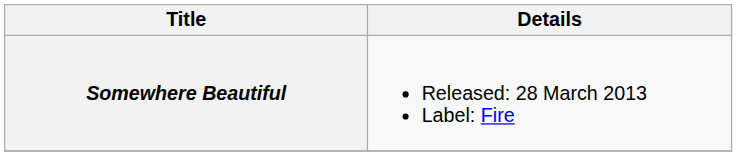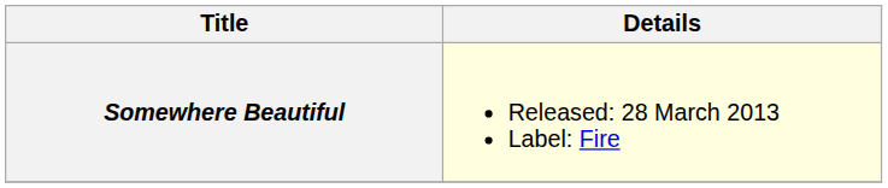Somewhere Beautiful | Details: no background -> lightyellow background
